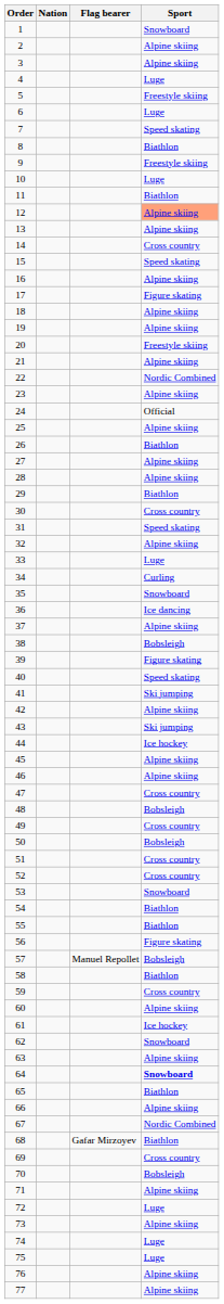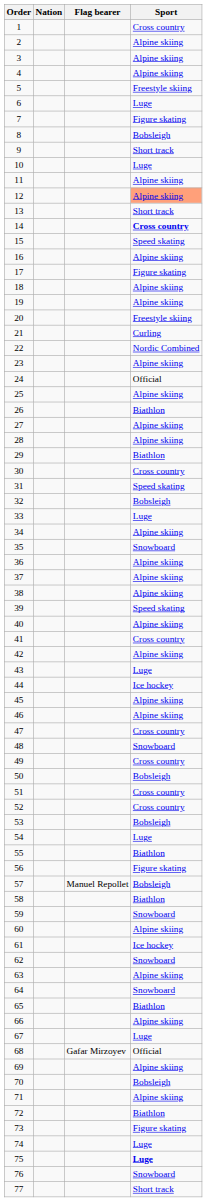1 | Sport: Snowboard -> Cross country
4 | Sport: Luge -> Alpine skiing
7 | Sport: Speed skating -> Figure skating
8 | Sport: Biathlon -> Bobsleigh
9 | Sport: Freestyle skiing -> Short track
11 | Sport: Biathlon -> Alpine skiing
13 | Sport: Alpine skiing -> Short track
14 | Sport: normal -> bold
21 | Sport: Alpine skiing -> Curling
32 | Sport: Alpine skiing -> Bobsleigh
34 | Sport: Curling -> Alpine skiing
36 | Sport: Ice dancing -> Alpine skiing
38 | Sport: Bobsleigh -> Alpine skiing
39 | Sport: Figure skating -> Speed skating
40 | Sport: Speed skating -> Alpine skiing
41 | Sport: Ski jumping -> Cross country
43 | Sport: Ski jumping -> Luge
48 | Sport: Bobsleigh -> Snowboard
53 | Sport: Snowboard -> Bobsleigh
54 | Sport: Biathlon -> Luge
59 | Sport: Cross country -> Snowboard
64 | Sport: bold -> normal
67 | Sport: Nordic Combined -> Luge
68 | Sport: Biathlon -> Official
69 | Sport: Cross country -> Alpine skiing
72 | Sport: Luge -> Biathlon
73 | Sport: Alpine skiing -> Figure skating
75 | Sport: normal -> bold
76 | Sport: Alpine skiing -> Snowboard
77 | Sport: Alpine skiing -> Short track
